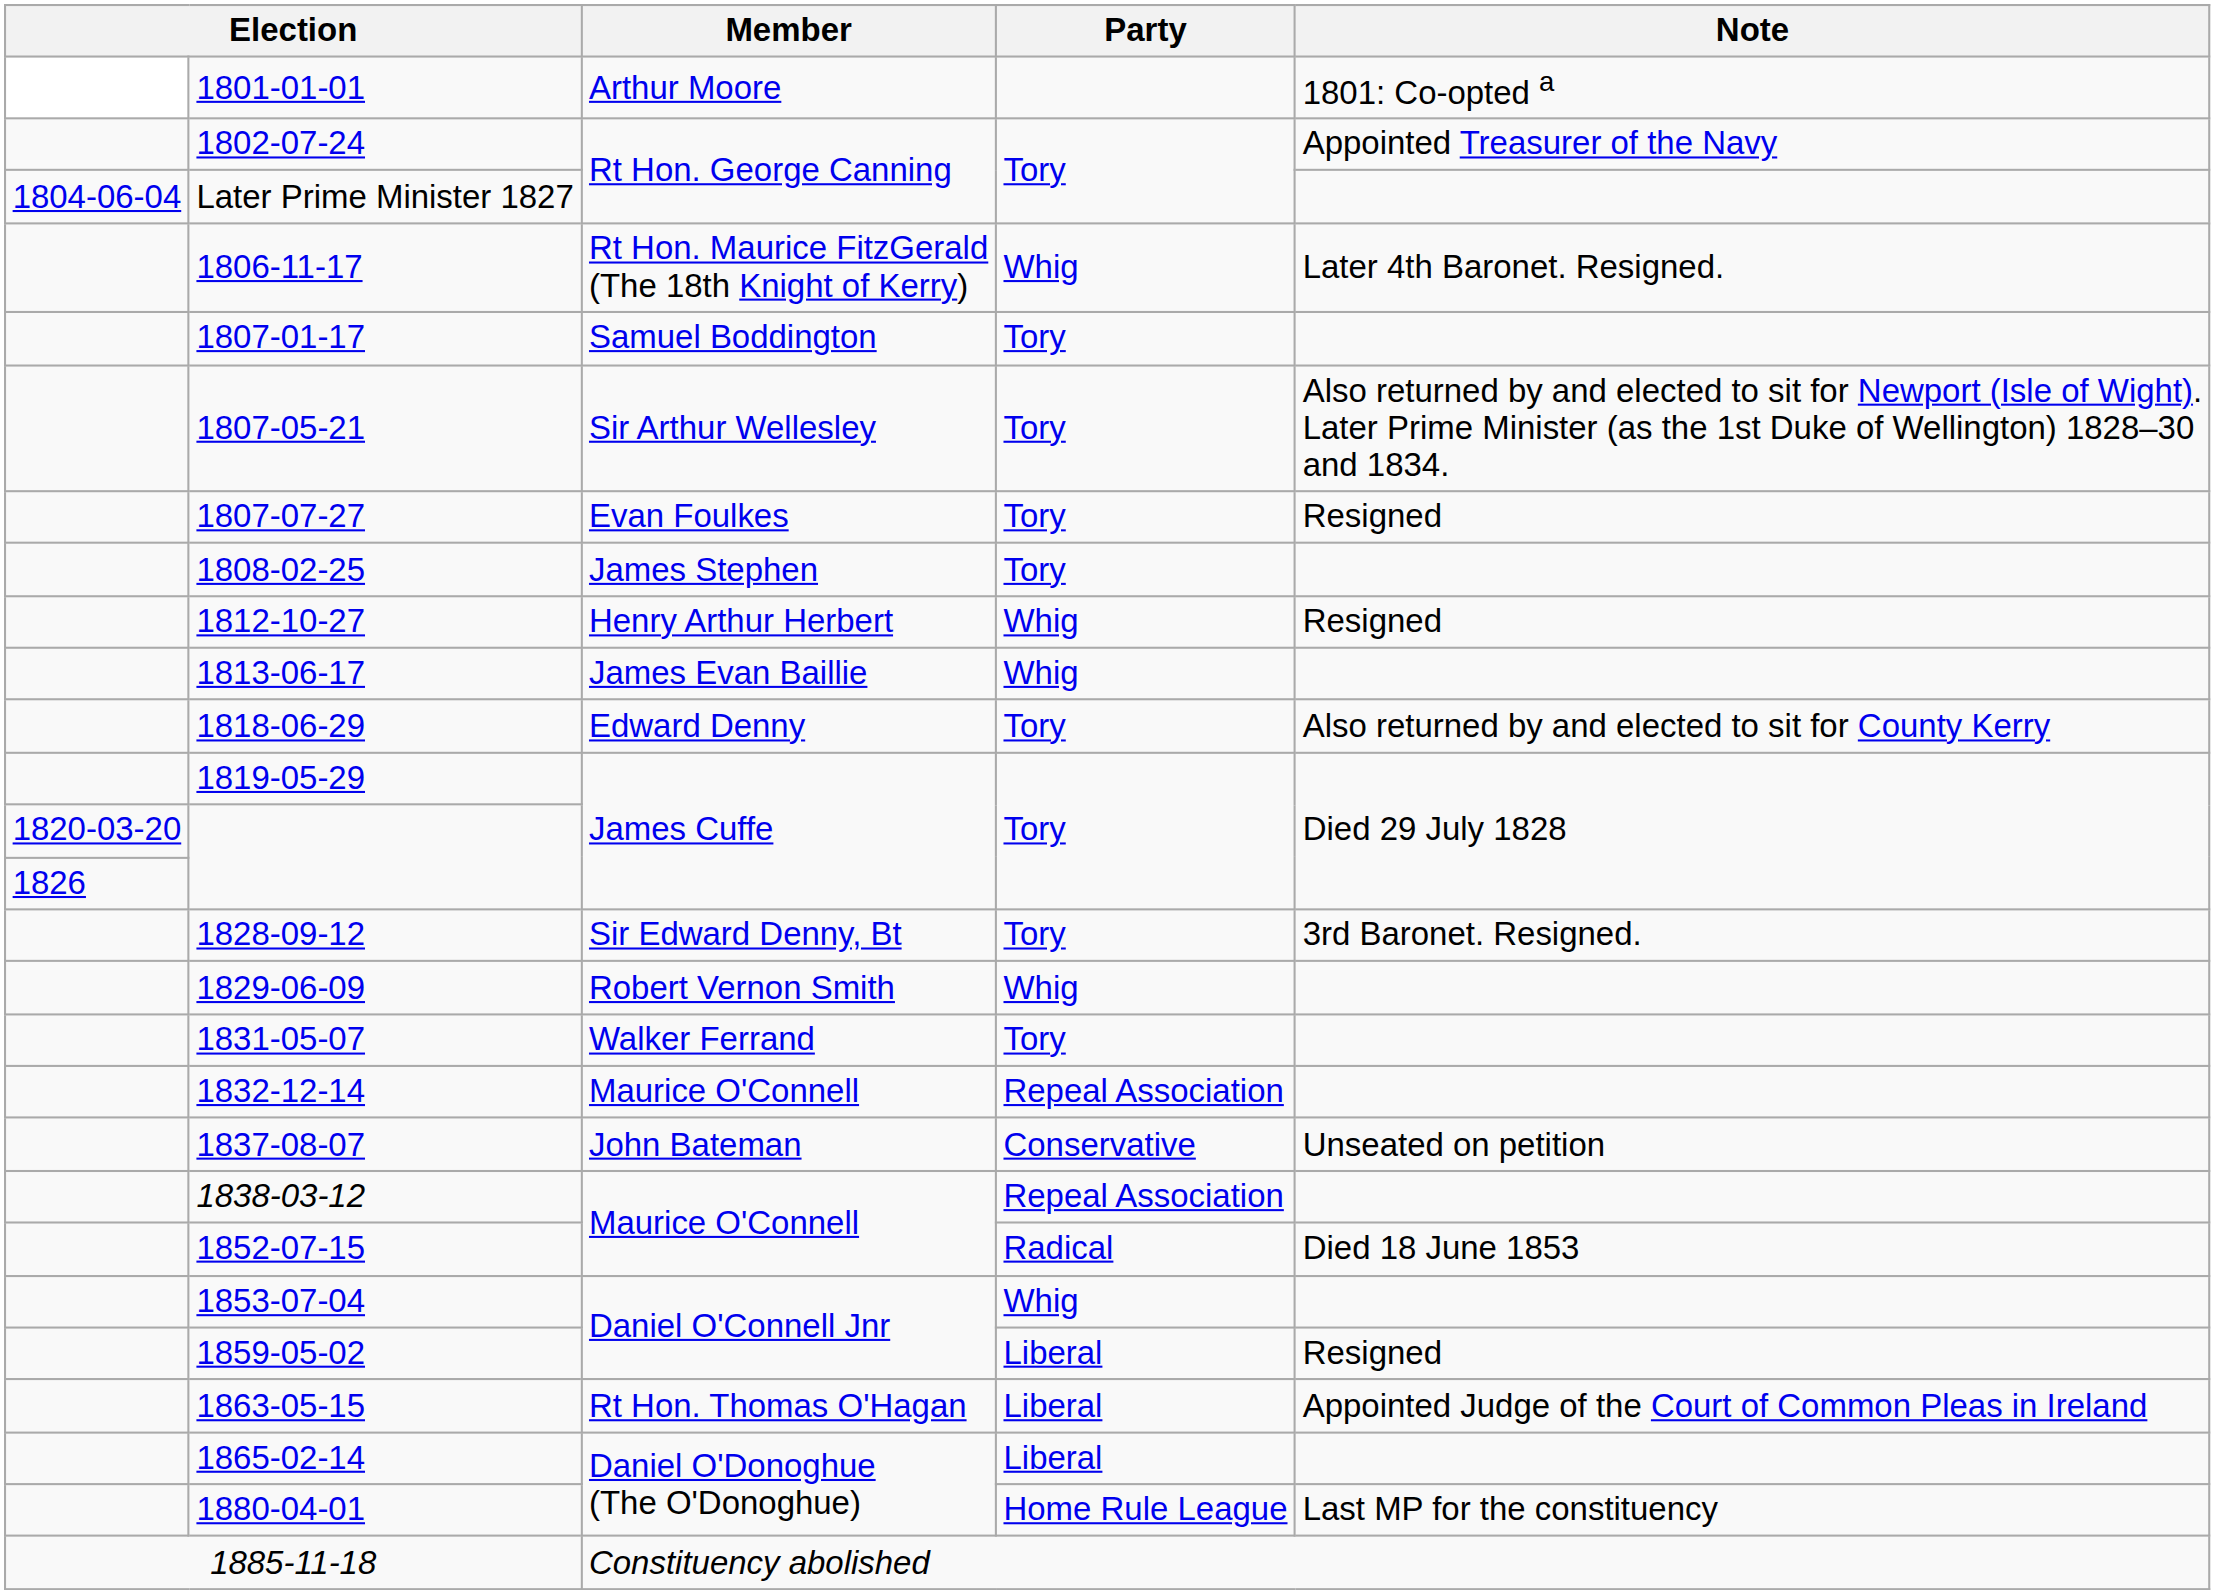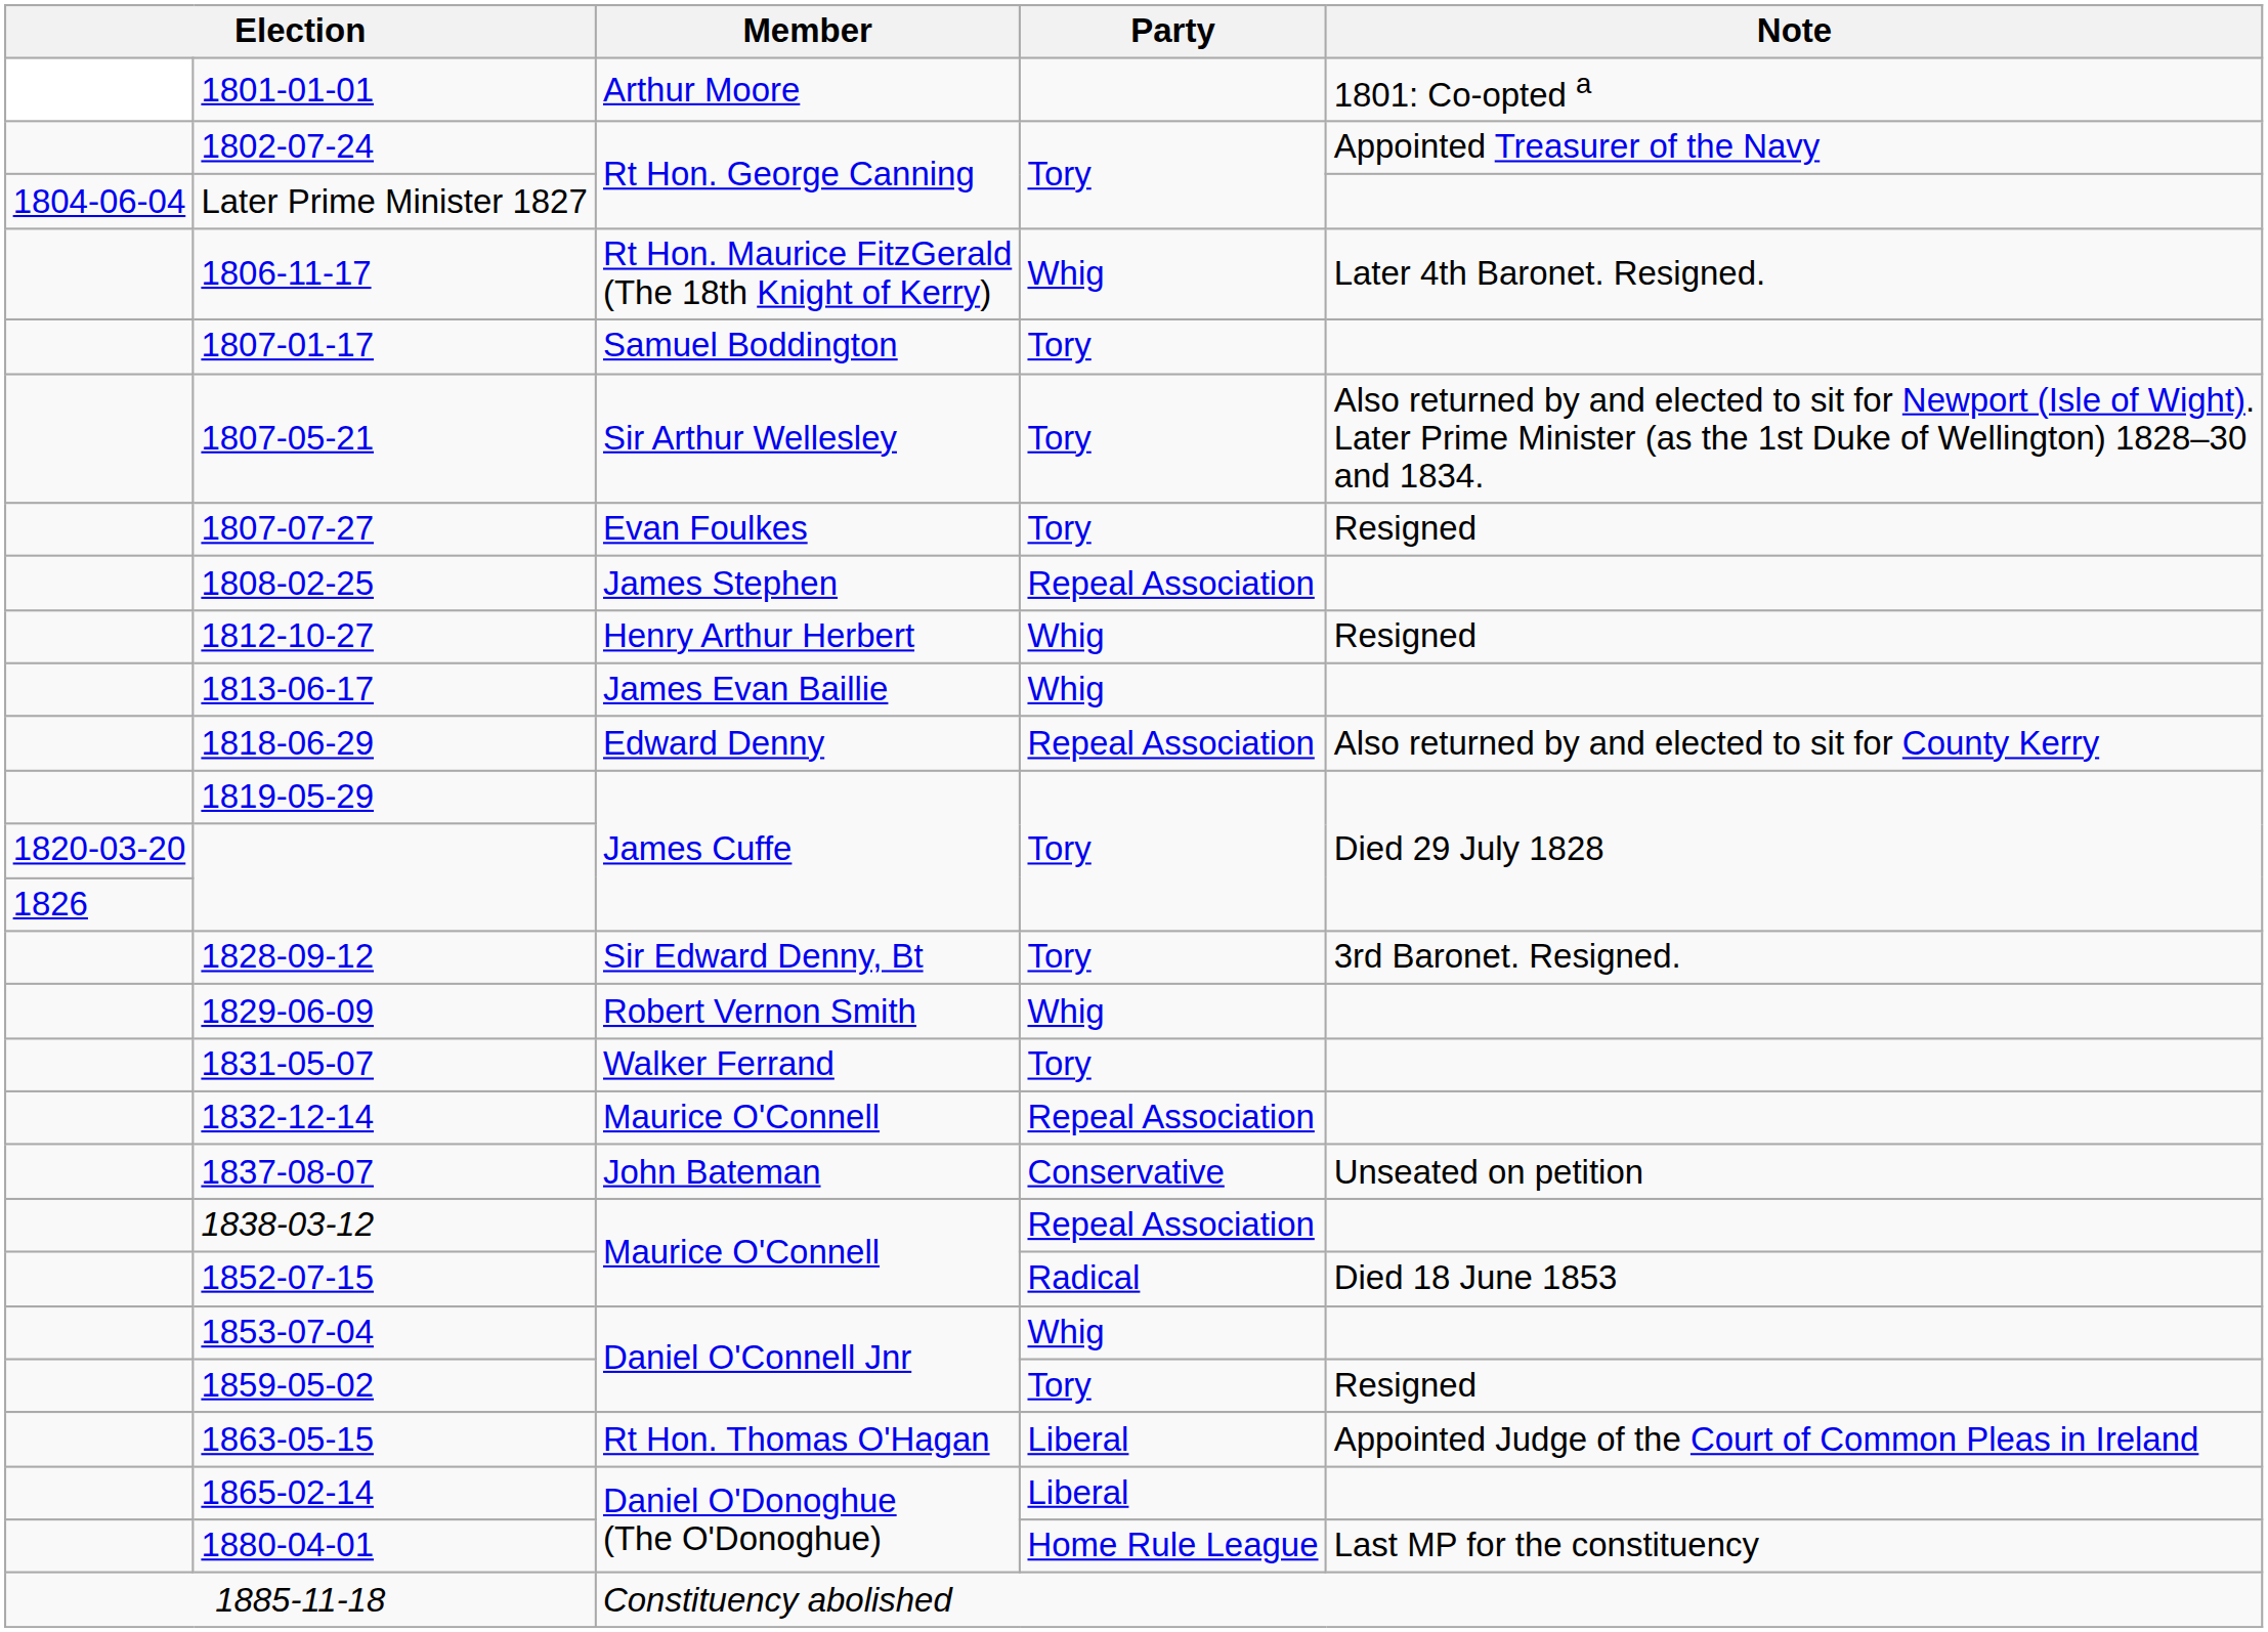1808-02-25 | Party: Tory -> Repeal Association
1818-06-29 | Party: Tory -> Repeal Association
1859-05-02 | Party: Liberal -> Tory
